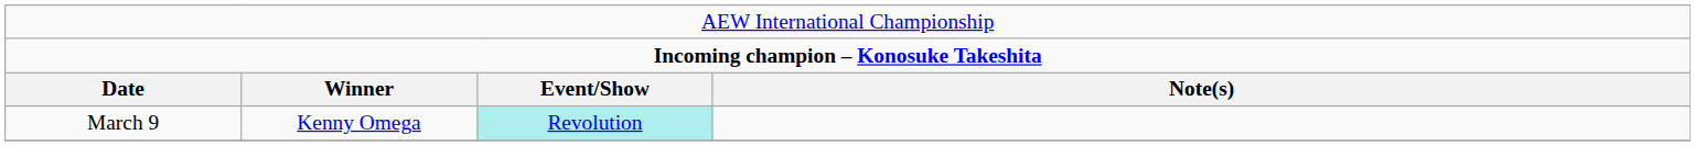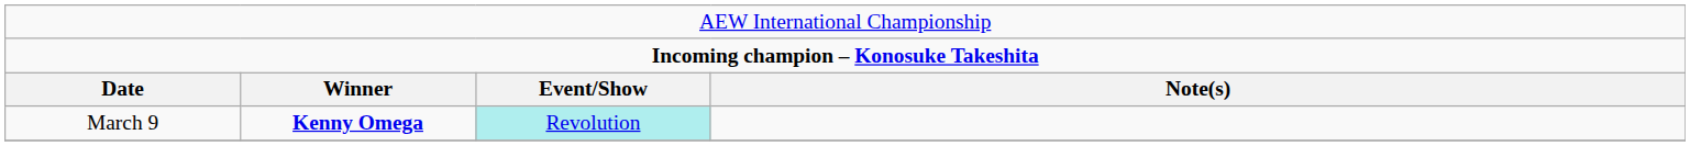March 9 | column 2: normal -> bold
